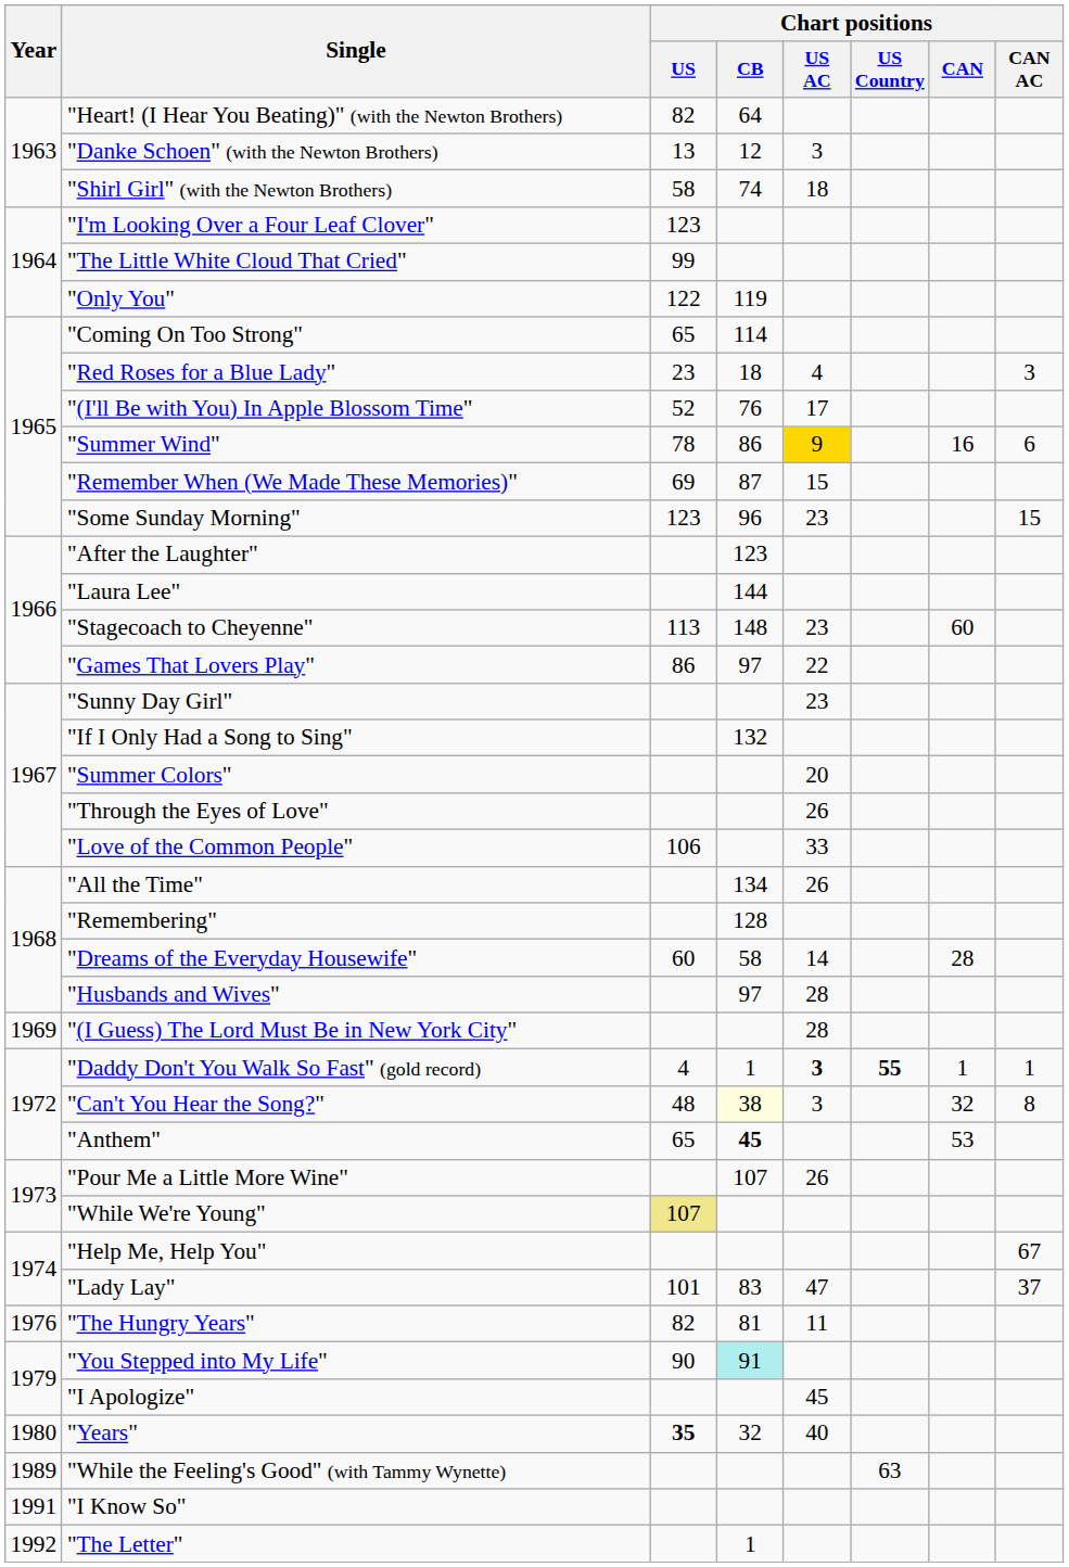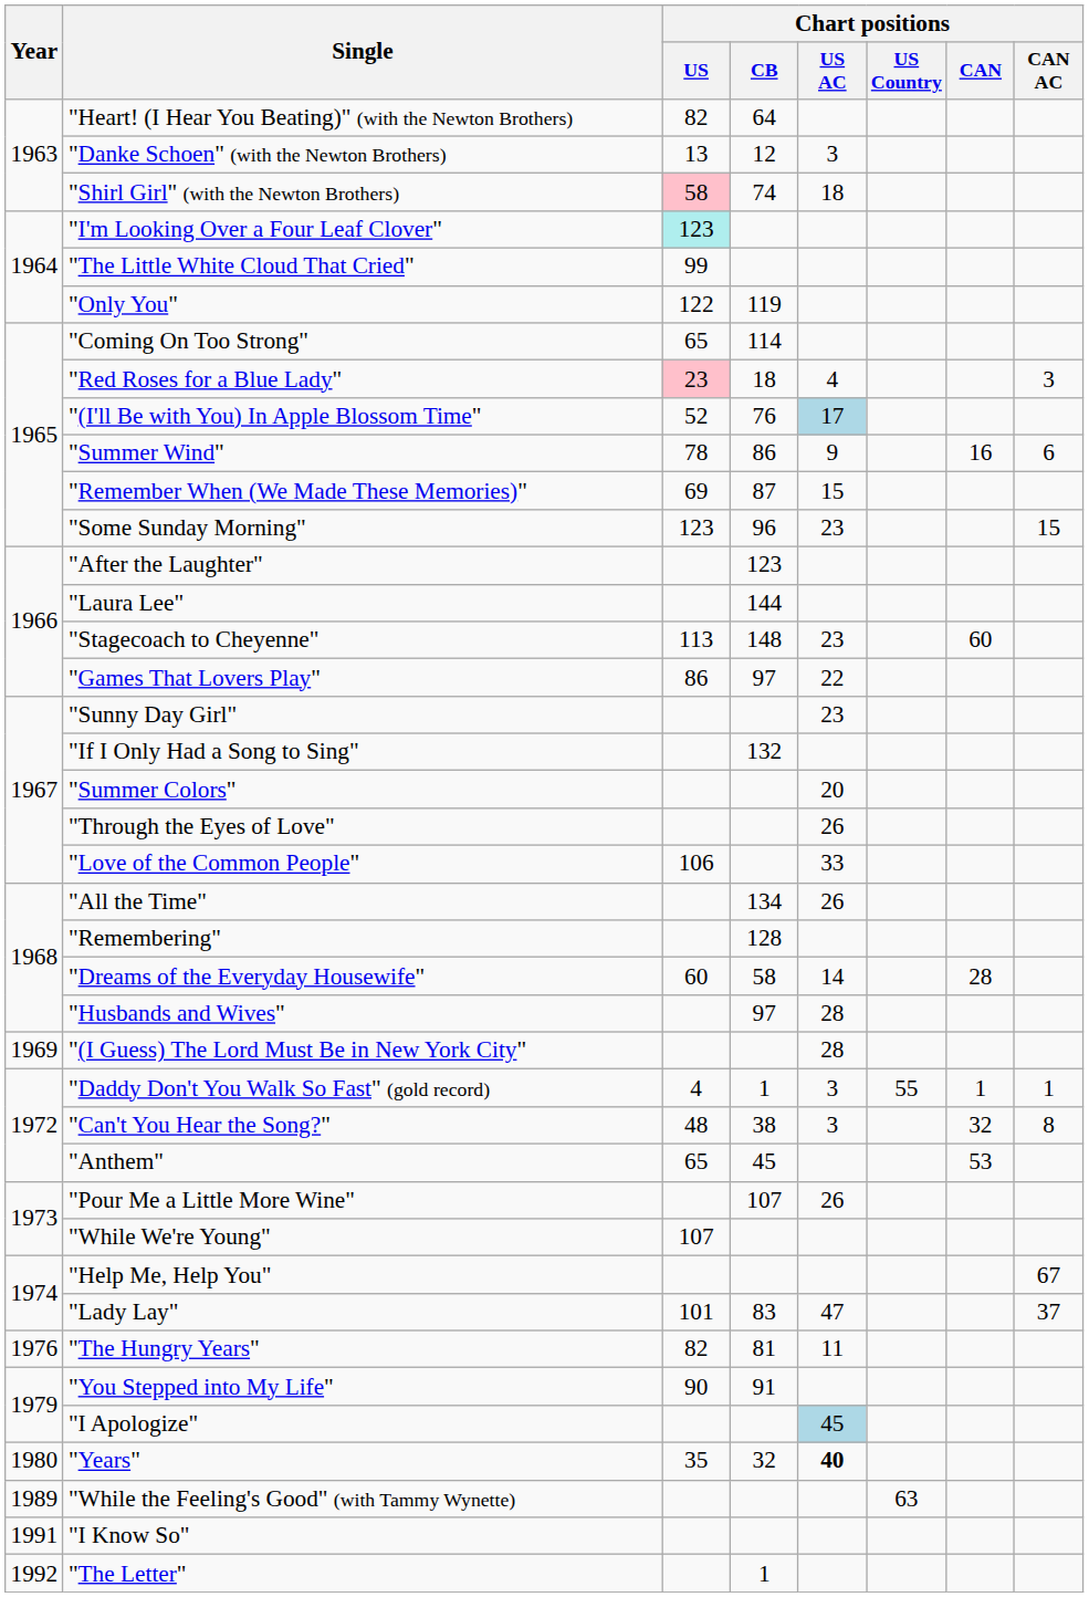"Shirl Girl" (with the Newton Brothers) | Chart positions / US: no background -> pink background
"I'm Looking Over a Four Leaf Clover" | Chart positions / US: no background -> paleturquoise background
"Red Roses for a Blue Lady" | Chart positions / US: no background -> pink background
"(I'll Be with You) In Apple Blossom Time" | Chart positions / US AC: no background -> lightblue background
"Summer Wind" | Chart positions / US AC: gold background -> no background
"Daddy Don't You Walk So Fast" (gold record) | Chart positions / US AC: bold -> normal
"Daddy Don't You Walk So Fast" (gold record) | Chart positions / US Country: bold -> normal
"Can't You Hear the Song?" | Chart positions / CB: lightyellow background -> no background
"Anthem" | Chart positions / CB: bold -> normal
"While We're Young" | Chart positions / US: khaki background -> no background
"You Stepped into My Life" | Chart positions / CB: paleturquoise background -> no background
"I Apologize" | Chart positions / US AC: no background -> lightblue background
"Years" | Chart positions / US: bold -> normal
"Years" | Chart positions / US AC: normal -> bold
